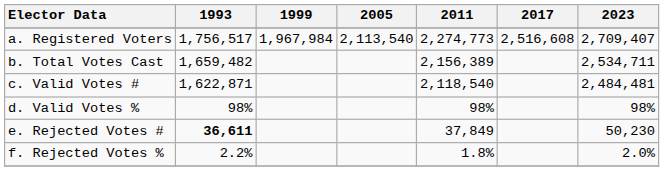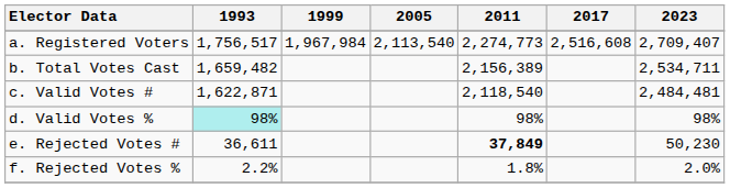d. Valid Votes % | 1993: no background -> paleturquoise background
e. Rejected Votes # | 1993: bold -> normal
e. Rejected Votes # | 2011: normal -> bold
